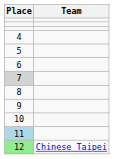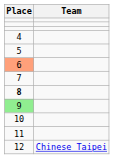row 7 | Place: no background -> lightsalmon background
row 8 | Place: lightgrey background -> no background
row 9 | Place: normal -> bold
row 10 | Place: no background -> lightgreen background
row 12 | Place: lightblue background -> no background
row 13 | Place: lightgreen background -> no background
